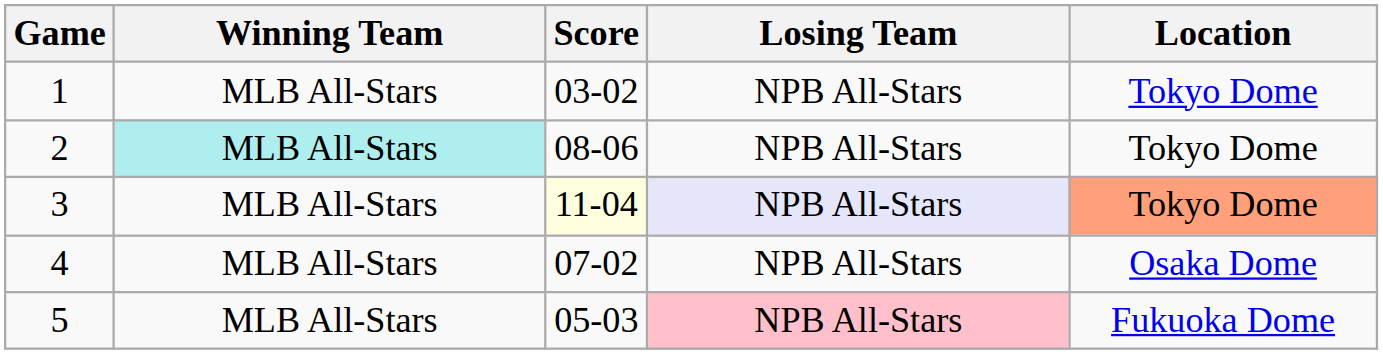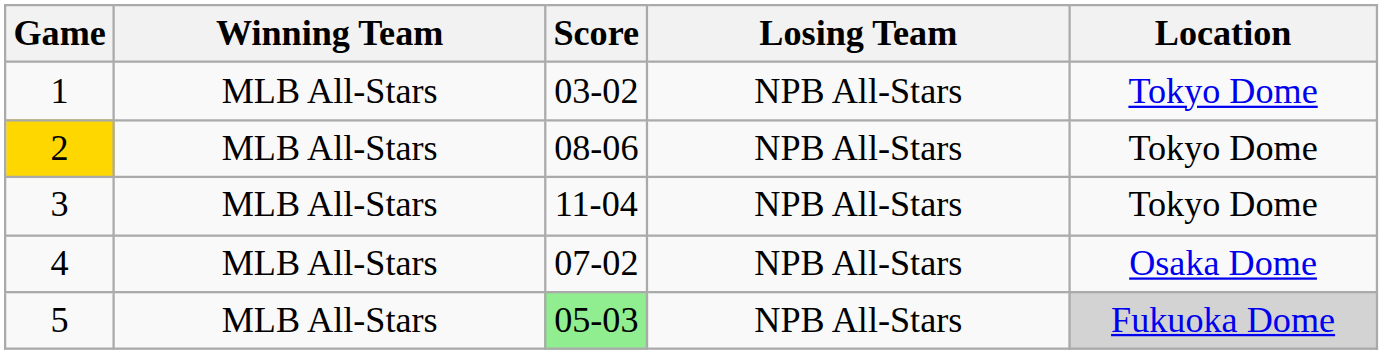row 3 | Game: no background -> gold background
row 3 | Winning Team: paleturquoise background -> no background
row 4 | Score: lightyellow background -> no background
row 4 | Losing Team: lavender background -> no background
row 4 | Location: lightsalmon background -> no background
row 6 | Score: no background -> lightgreen background
row 6 | Losing Team: pink background -> no background
row 6 | Location: no background -> lightgrey background
